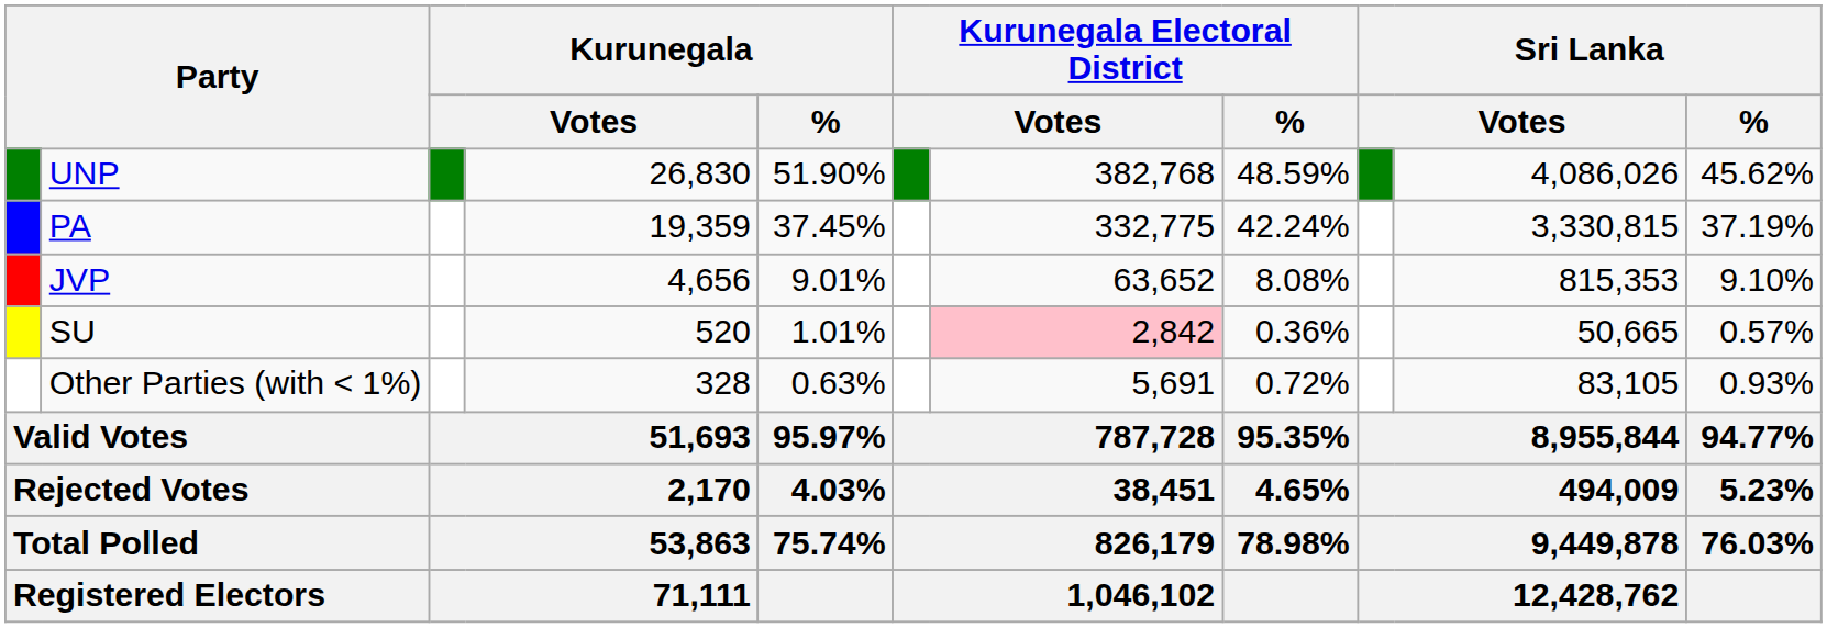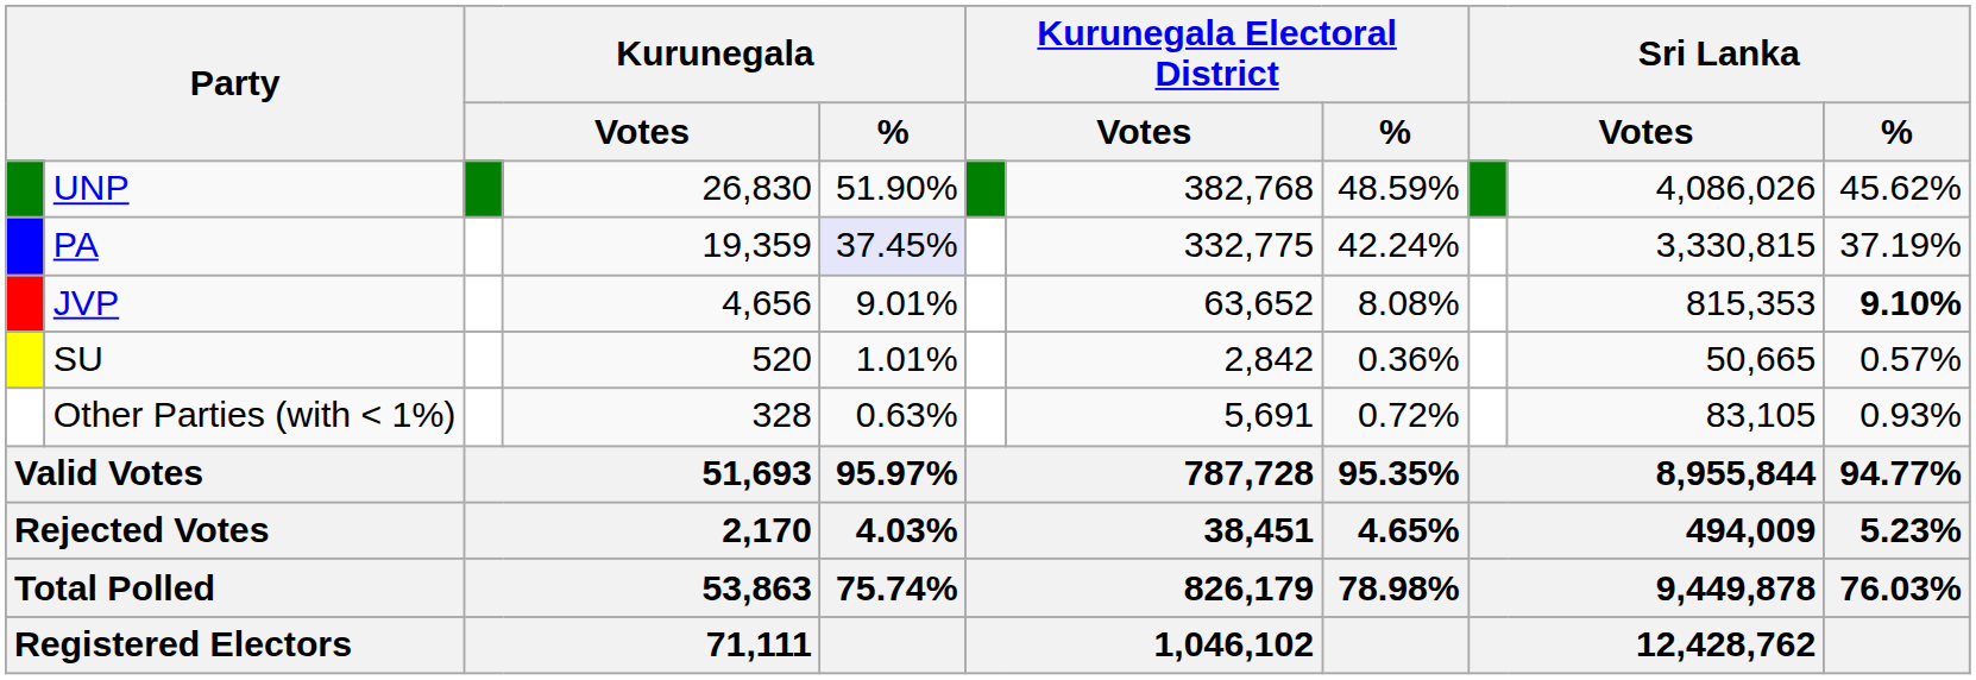PA | Kurunegala / %: no background -> lavender background
JVP | Sri Lanka / %: normal -> bold
SU | column 7: pink background -> no background
